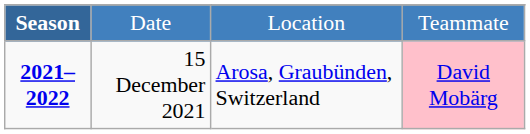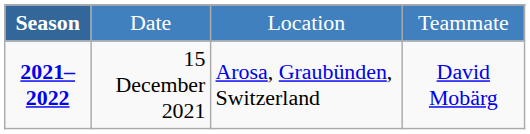2021–2022 | column 4: pink background -> no background
